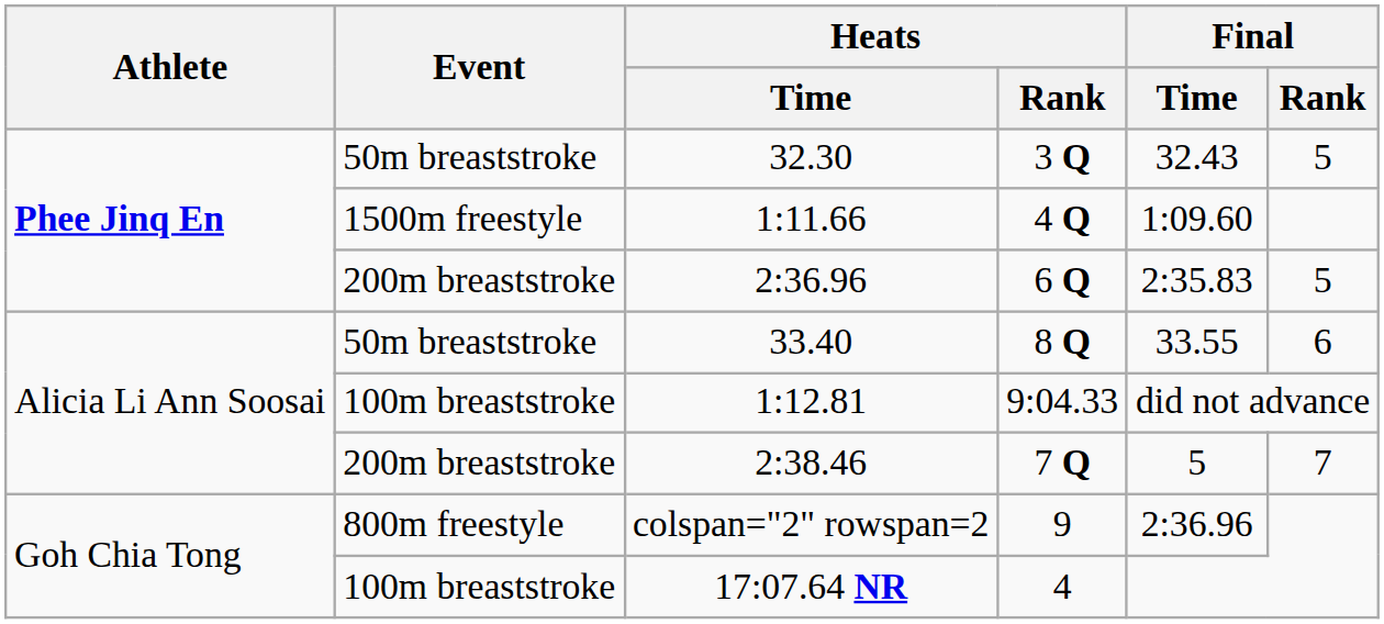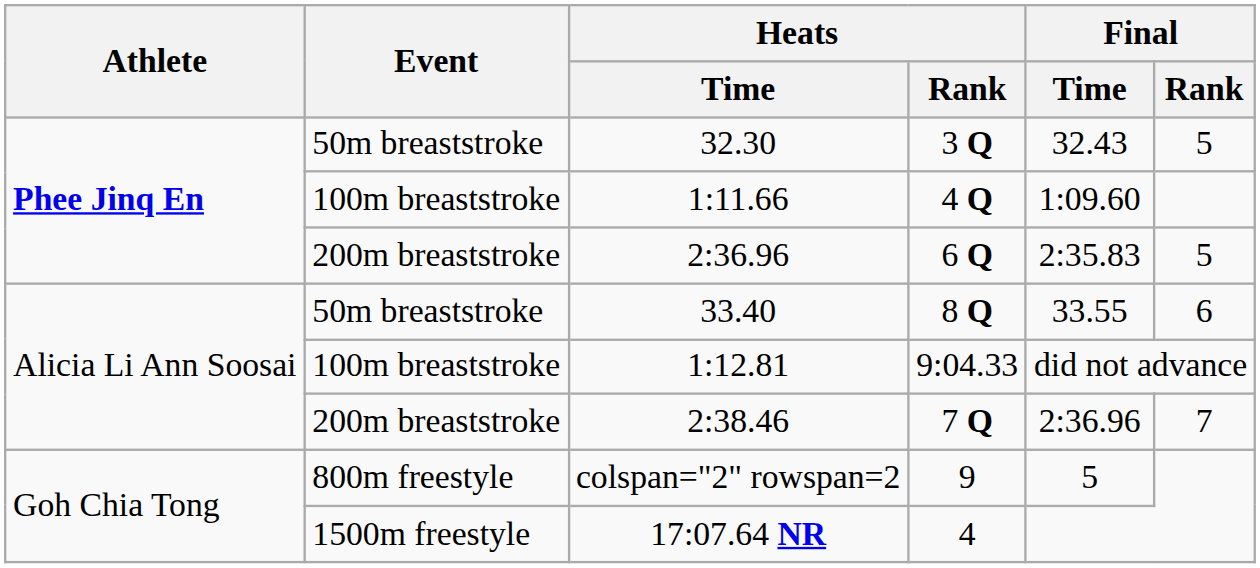1:11.66 | Event: 1500m freestyle -> 100m breaststroke
2:38.46 | Final / Time: 5 -> 2:36.96
colspan="2" rowspan=2 | Final / Time: 2:36.96 -> 5
17:07.64 NR | Event: 100m breaststroke -> 1500m freestyle
